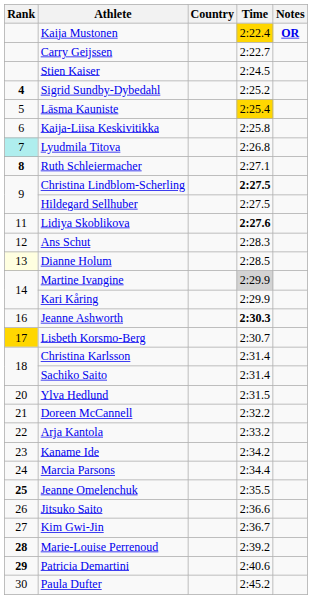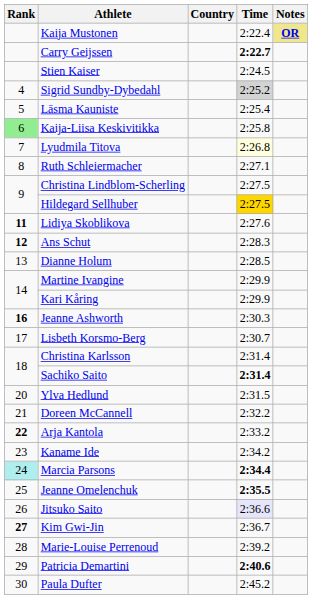Kaija Mustonen | Time: gold background -> no background
Kaija Mustonen | Notes: no background -> khaki background
Carry Geijssen | Time: normal -> bold
Sigrid Sundby-Dybedahl | Rank: bold -> normal
Sigrid Sundby-Dybedahl | Time: no background -> lightgrey background
Lāsma Kauniste | Time: gold background -> no background
Kaija-Liisa Keskivitikka | Rank: no background -> lightgreen background
Lyudmila Titova | Rank: paleturquoise background -> no background
Lyudmila Titova | Time: no background -> lightyellow background
Ruth Schleiermacher | Rank: bold -> normal
Christina Lindblom-Scherling | Time: bold -> normal
Hildegard Sellhuber | Time: no background -> gold background
Lidiya Skoblikova | Rank: normal -> bold
Lidiya Skoblikova | Time: bold -> normal
Ans Schut | Rank: normal -> bold
Dianne Holum | Rank: lightyellow background -> no background
Martine Ivangine | Time: lightgrey background -> no background
Jeanne Ashworth | Rank: normal -> bold
Jeanne Ashworth | Time: bold -> normal
Lisbeth Korsmo-Berg | Rank: gold background -> no background
Sachiko Saito | Time: normal -> bold
Arja Kantola | Rank: normal -> bold
Marcia Parsons | Rank: no background -> paleturquoise background
Marcia Parsons | Time: normal -> bold
Jeanne Omelenchuk | Rank: bold -> normal
Jeanne Omelenchuk | Time: normal -> bold
Jitsuko Saito | Time: no background -> lavender background
Kim Gwi-Jin | Rank: normal -> bold
Marie-Louise Perrenoud | Rank: bold -> normal
Patricia Demartini | Rank: bold -> normal
Patricia Demartini | Time: normal -> bold
